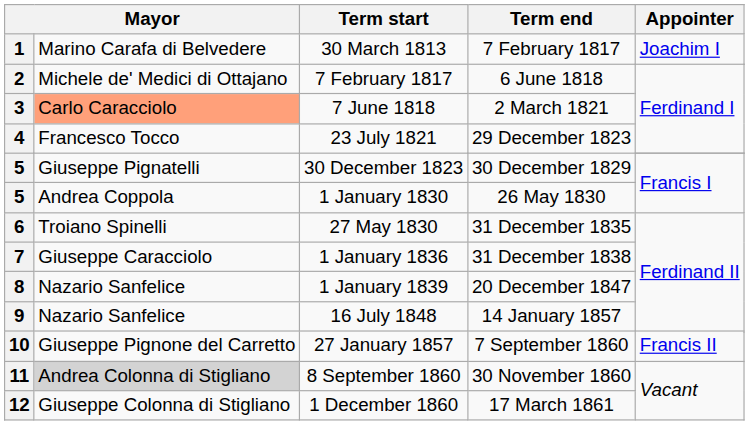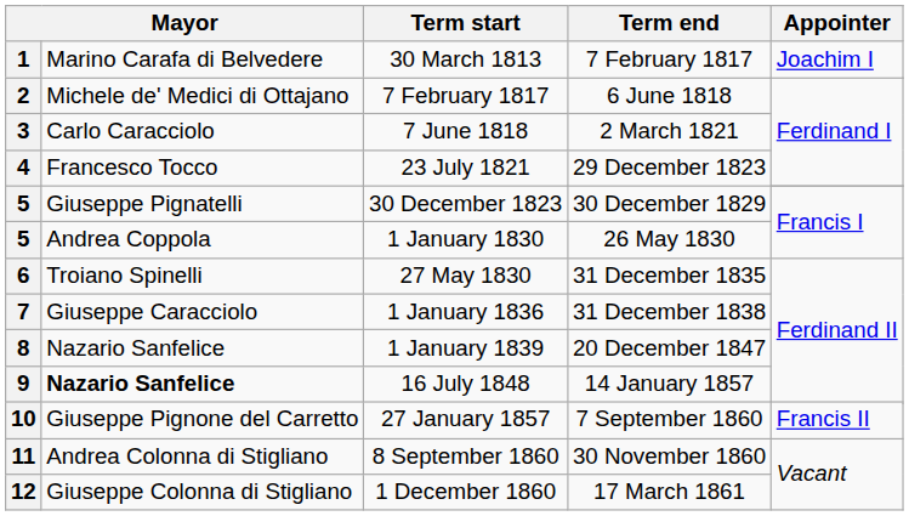7 June 1818 | column 2: lightsalmon background -> no background
16 July 1848 | column 2: normal -> bold
8 September 1860 | column 2: lightgrey background -> no background
